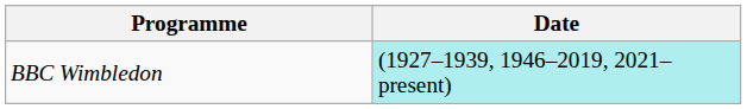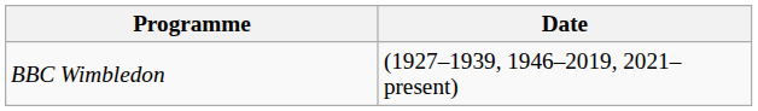BBC Wimbledon | Date: paleturquoise background -> no background
